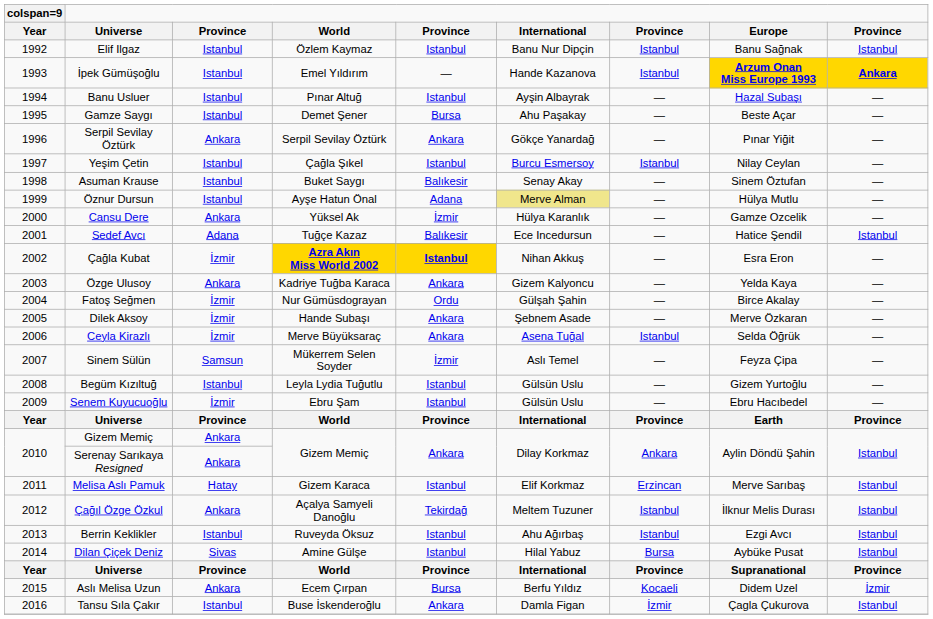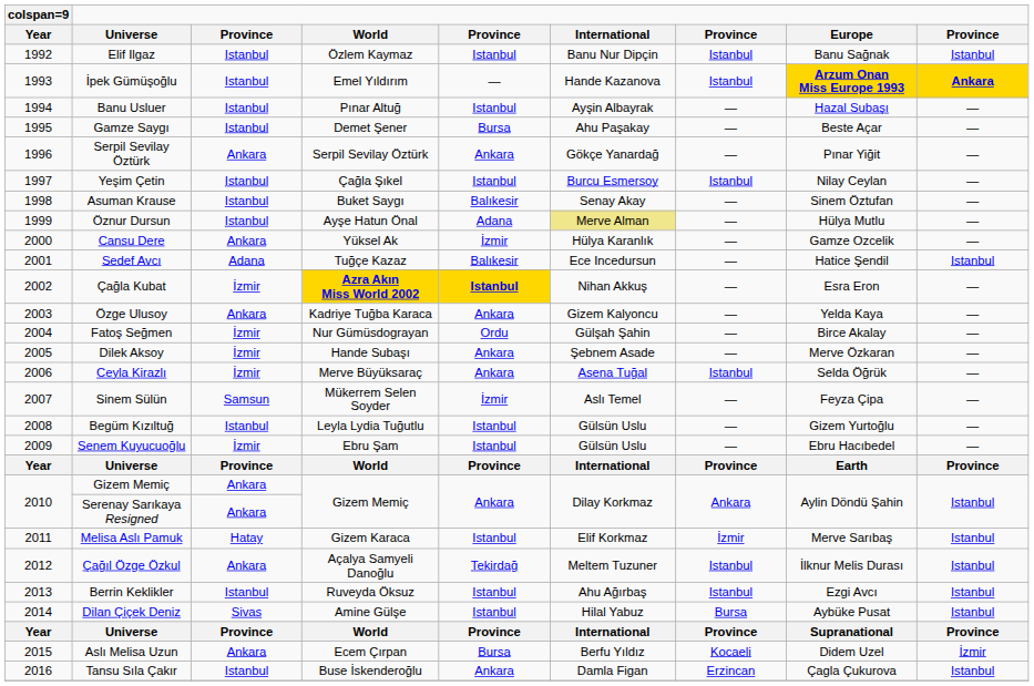Melisa Aslı Pamuk | column 7: Erzincan -> İzmir
Tansu Sıla Çakır | column 7: İzmir -> Erzincan
